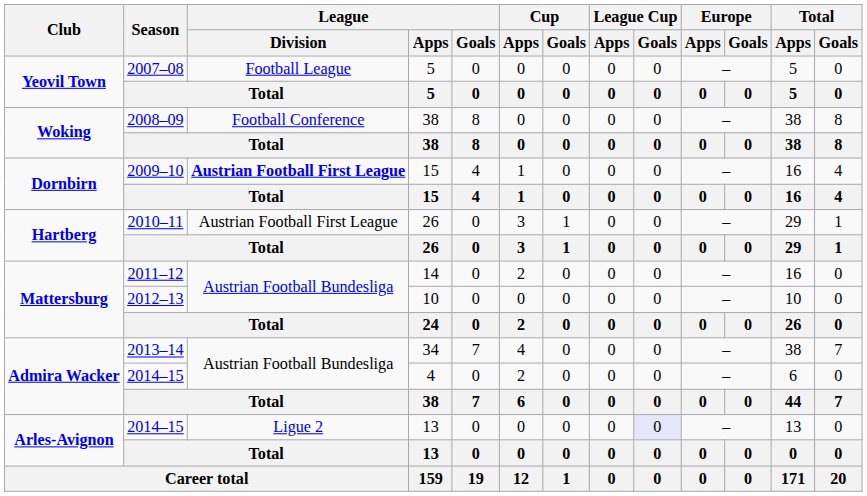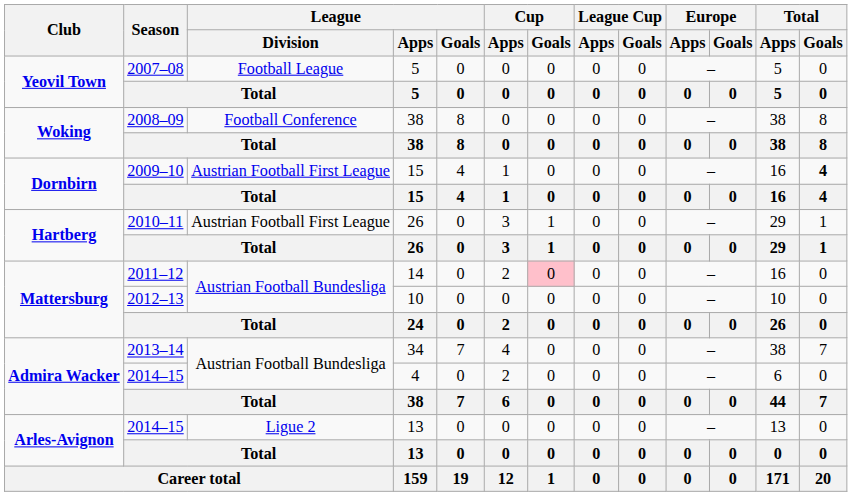2009–10 / 15 | League / Division: bold -> normal
2009–10 / 15 | Total / Goals: normal -> bold
14 | Cup / Goals: no background -> pink background
2014–15 / 13 | League Cup / Goals: lavender background -> no background
